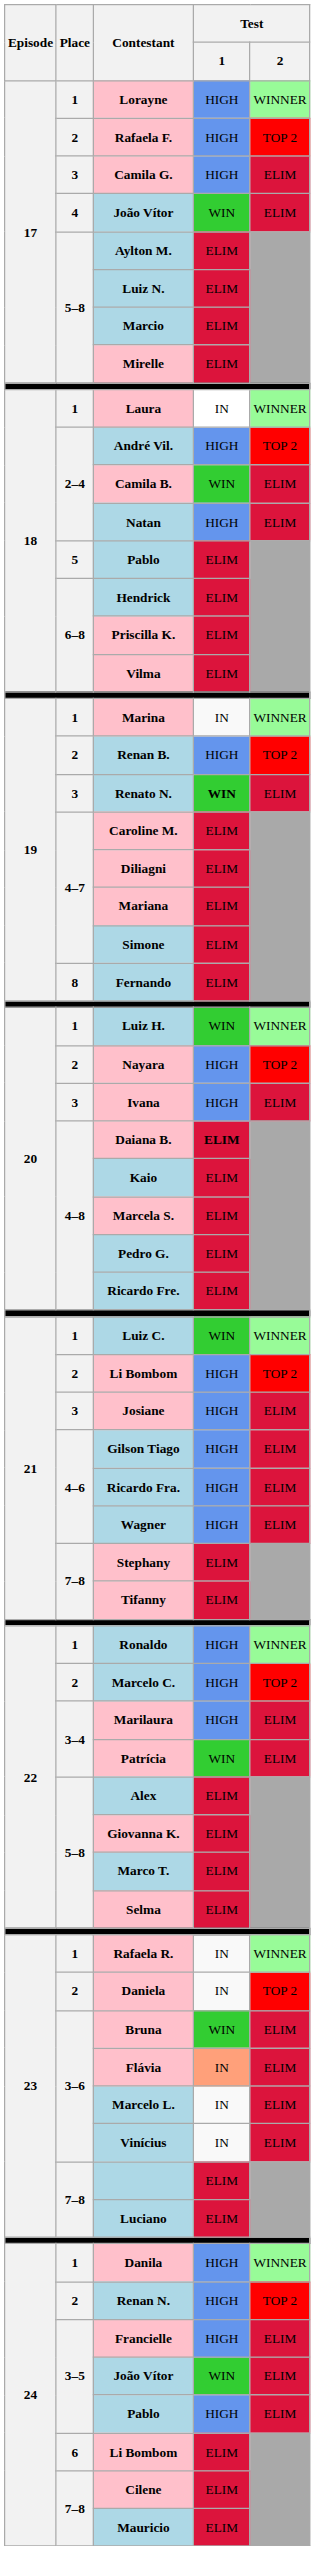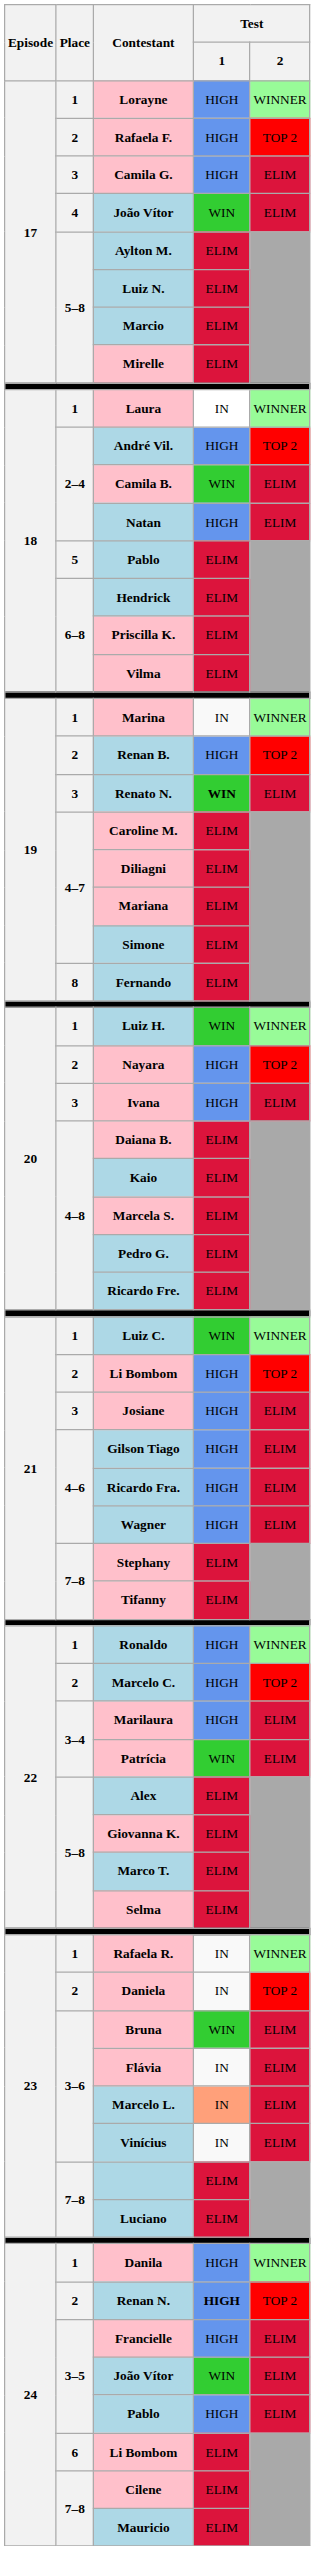Daiana B. | Test / 1: bold -> normal
Flávia | Test / 1: lightsalmon background -> no background
Marcelo L. | Test / 1: no background -> lightsalmon background
Renan N. | Test / 1: normal -> bold
